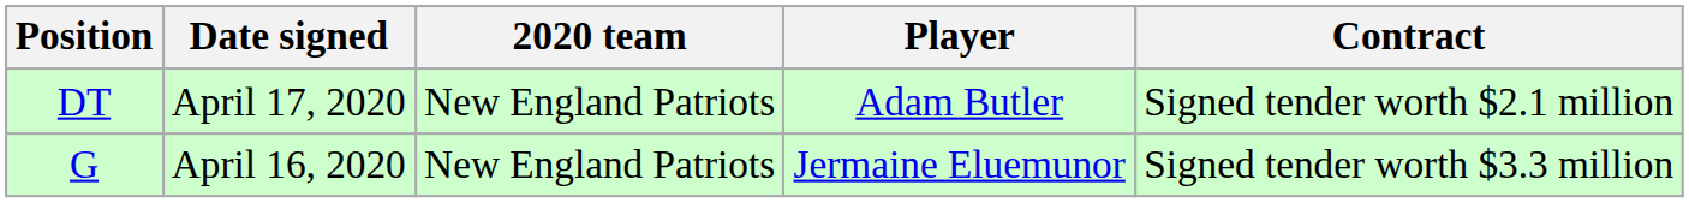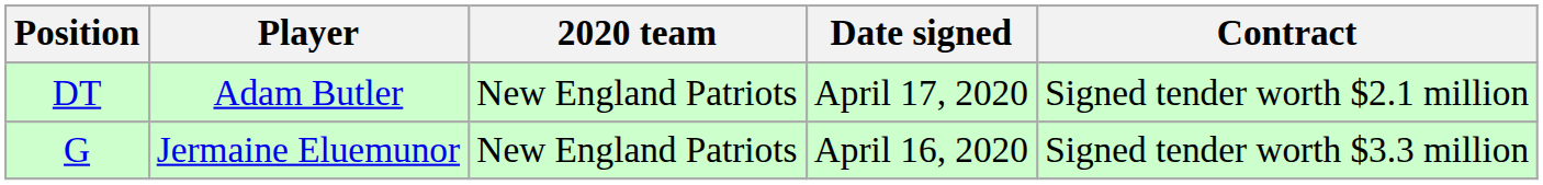columns swapped: Player <-> Date signed
